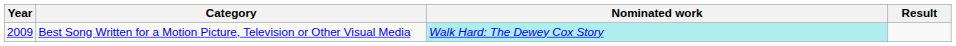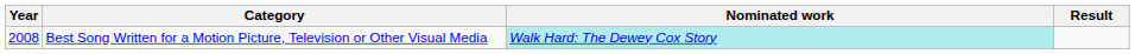row 2 | Year: 2009 -> 2008
